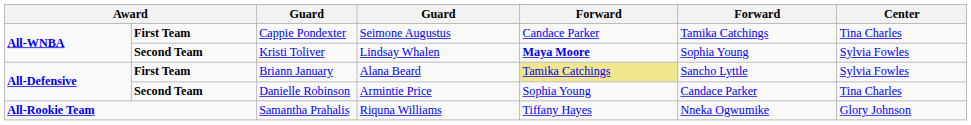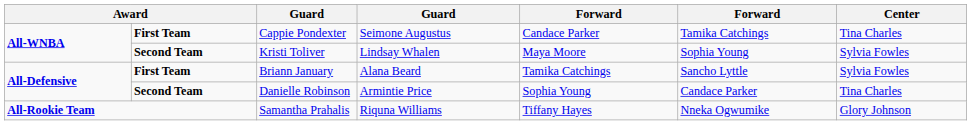row 3 | column 5: bold -> normal
row 4 | column 5: khaki background -> no background
